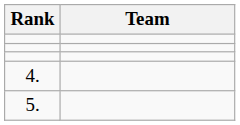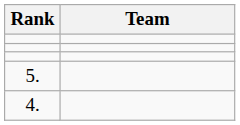row 5 | Rank: 4. -> 5.
row 6 | Rank: 5. -> 4.
